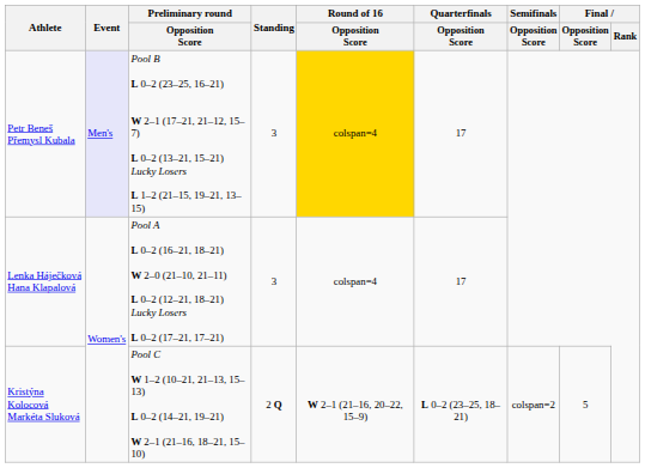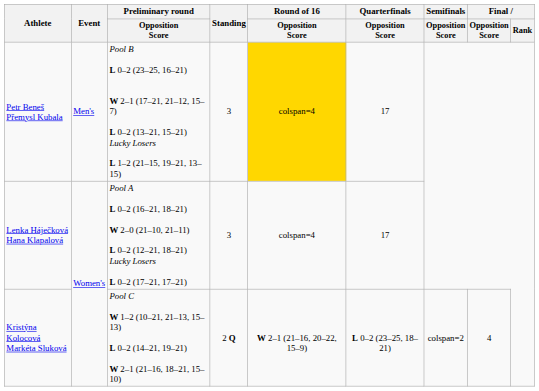Petr Beneš Přemysl Kubala | Event: lavender background -> no background
Kristýna Kolocová Markéta Sluková | Final / Opposition Score: 5 -> 4
